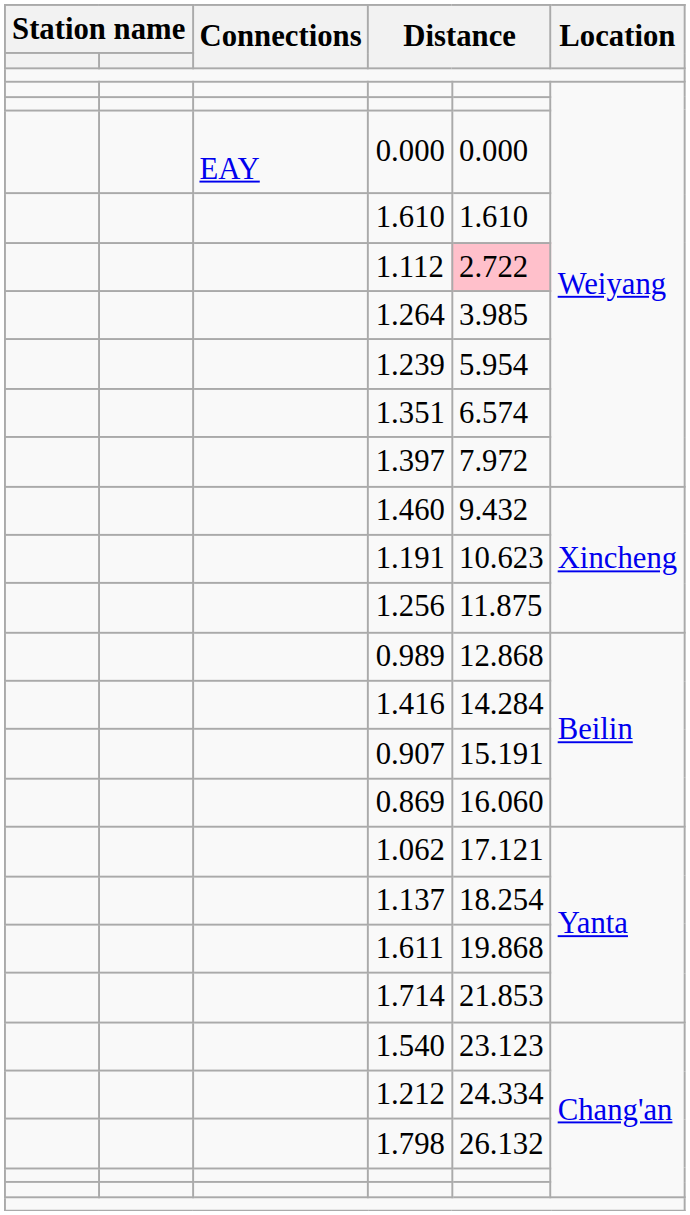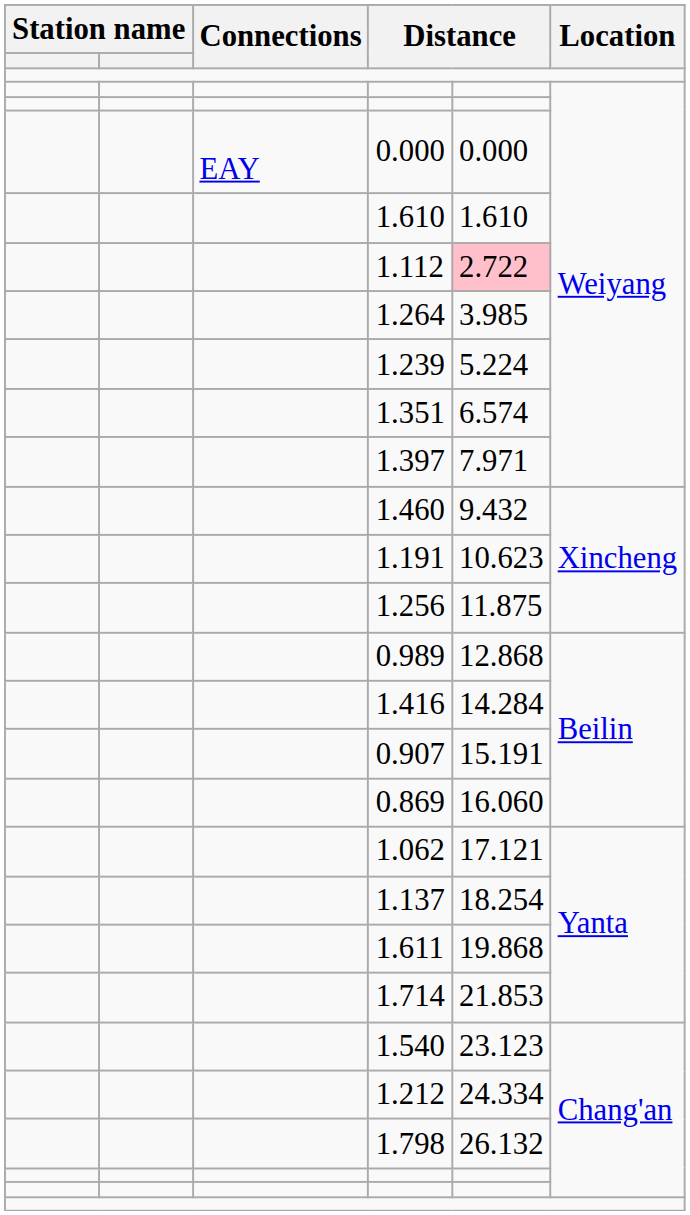1.239 | column 5: 5.954 -> 5.224
1.397 | column 5: 7.972 -> 7.971
